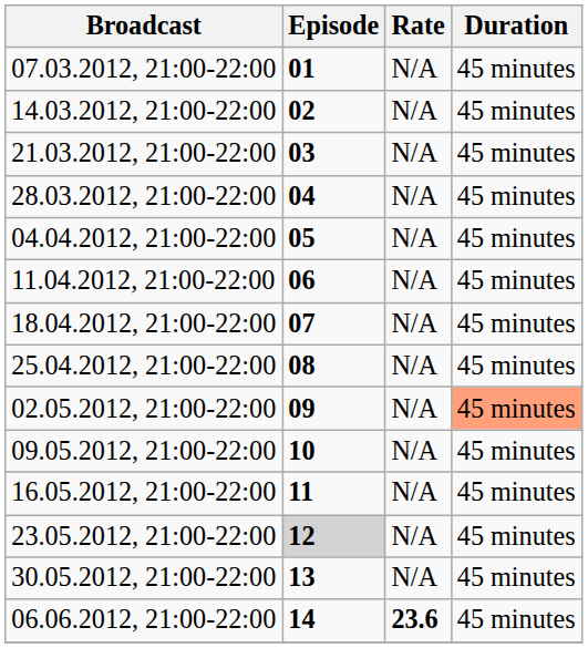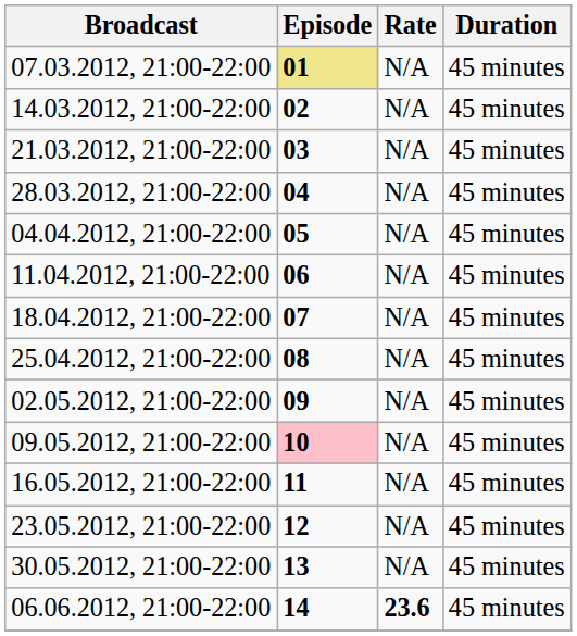07.03.2012, 21:00-22:00 | Episode: no background -> khaki background
02.05.2012, 21:00-22:00 | Duration: lightsalmon background -> no background
09.05.2012, 21:00-22:00 | Episode: no background -> pink background
23.05.2012, 21:00-22:00 | Episode: lightgrey background -> no background
